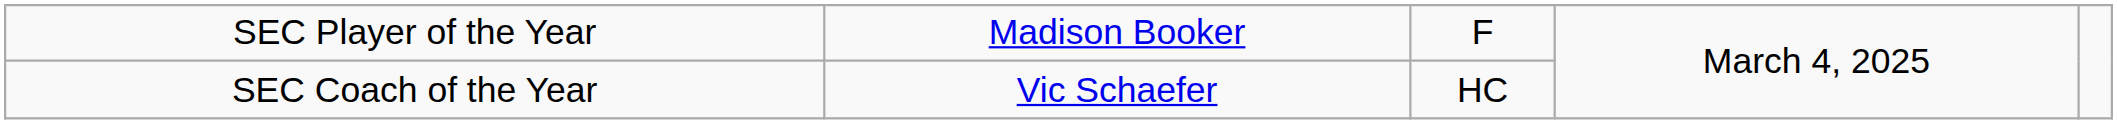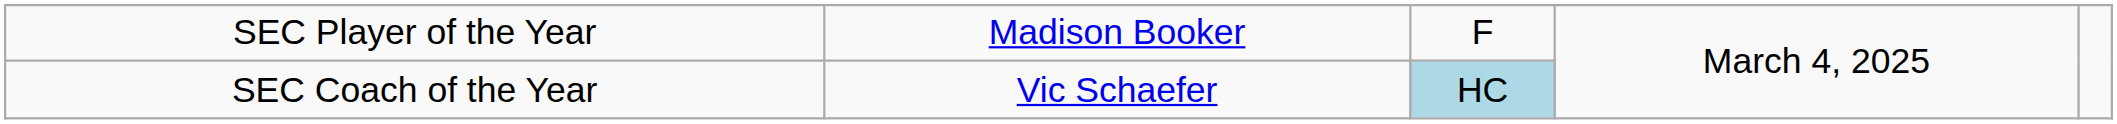SEC Coach of the Year | column 3: no background -> lightblue background
